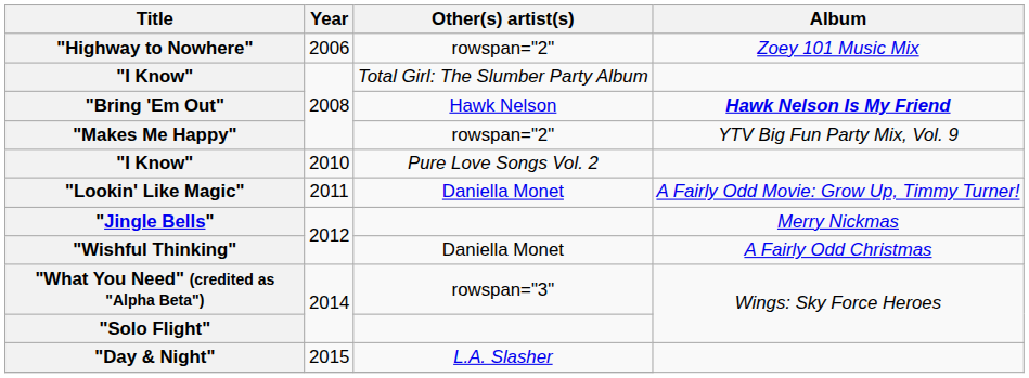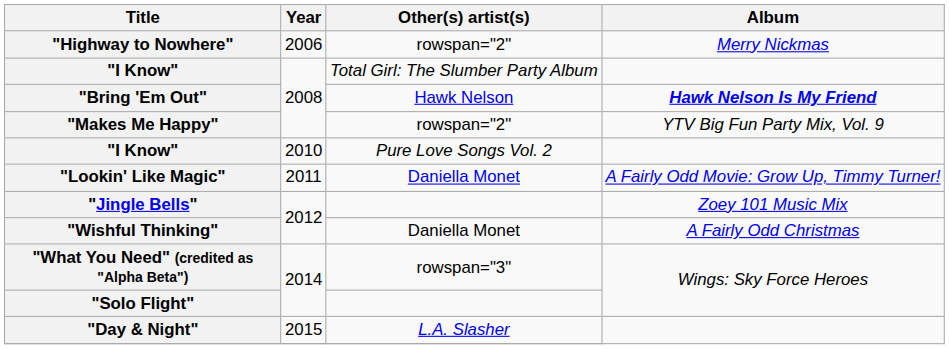"Highway to Nowhere" | Album: Zoey 101 Music Mix -> Merry Nickmas
"Jingle Bells" | Album: Merry Nickmas -> Zoey 101 Music Mix
